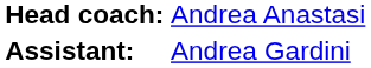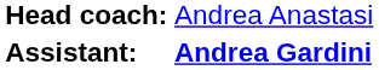Assistant: | column 2: normal -> bold
